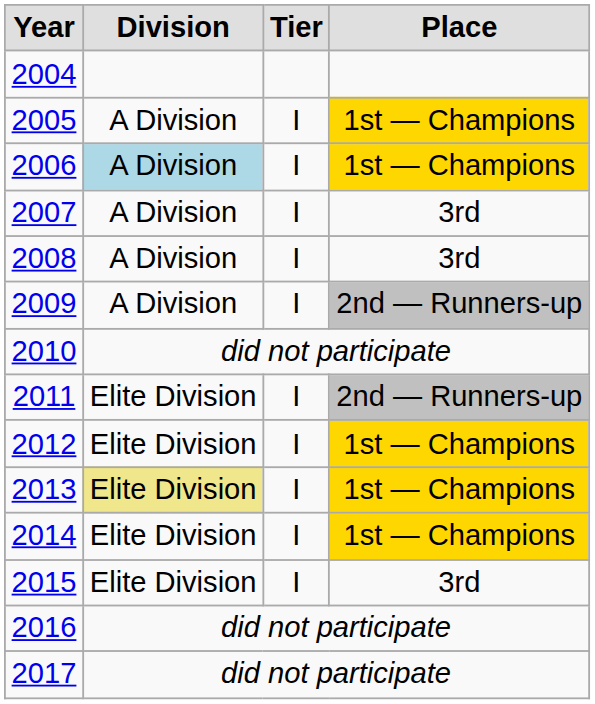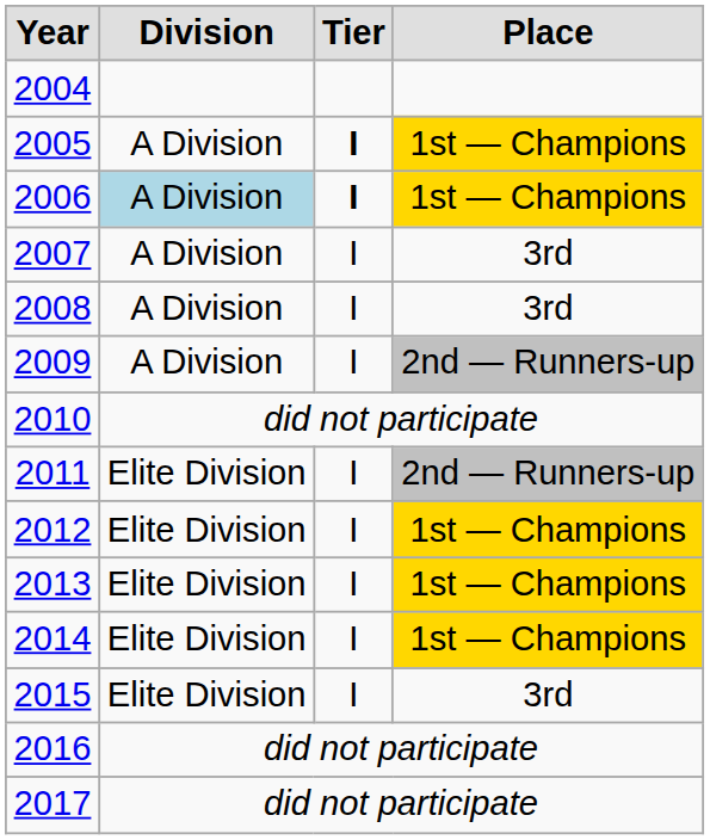2005 | Tier: normal -> bold
2006 | Tier: normal -> bold
2013 | Division: khaki background -> no background
